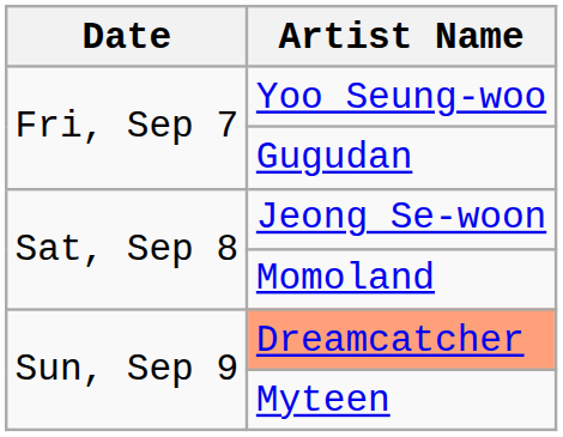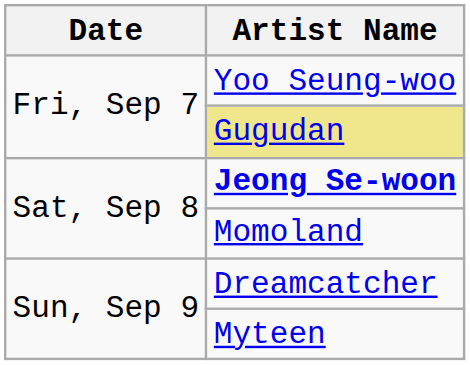Gugudan | Artist Name: no background -> khaki background
Jeong Se-woon | Artist Name: normal -> bold
Dreamcatcher | Artist Name: lightsalmon background -> no background
